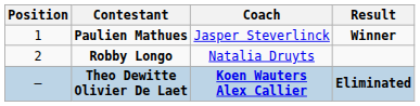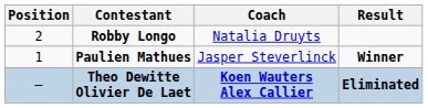rows swapped: Paulien Mathues <-> Robby Longo
